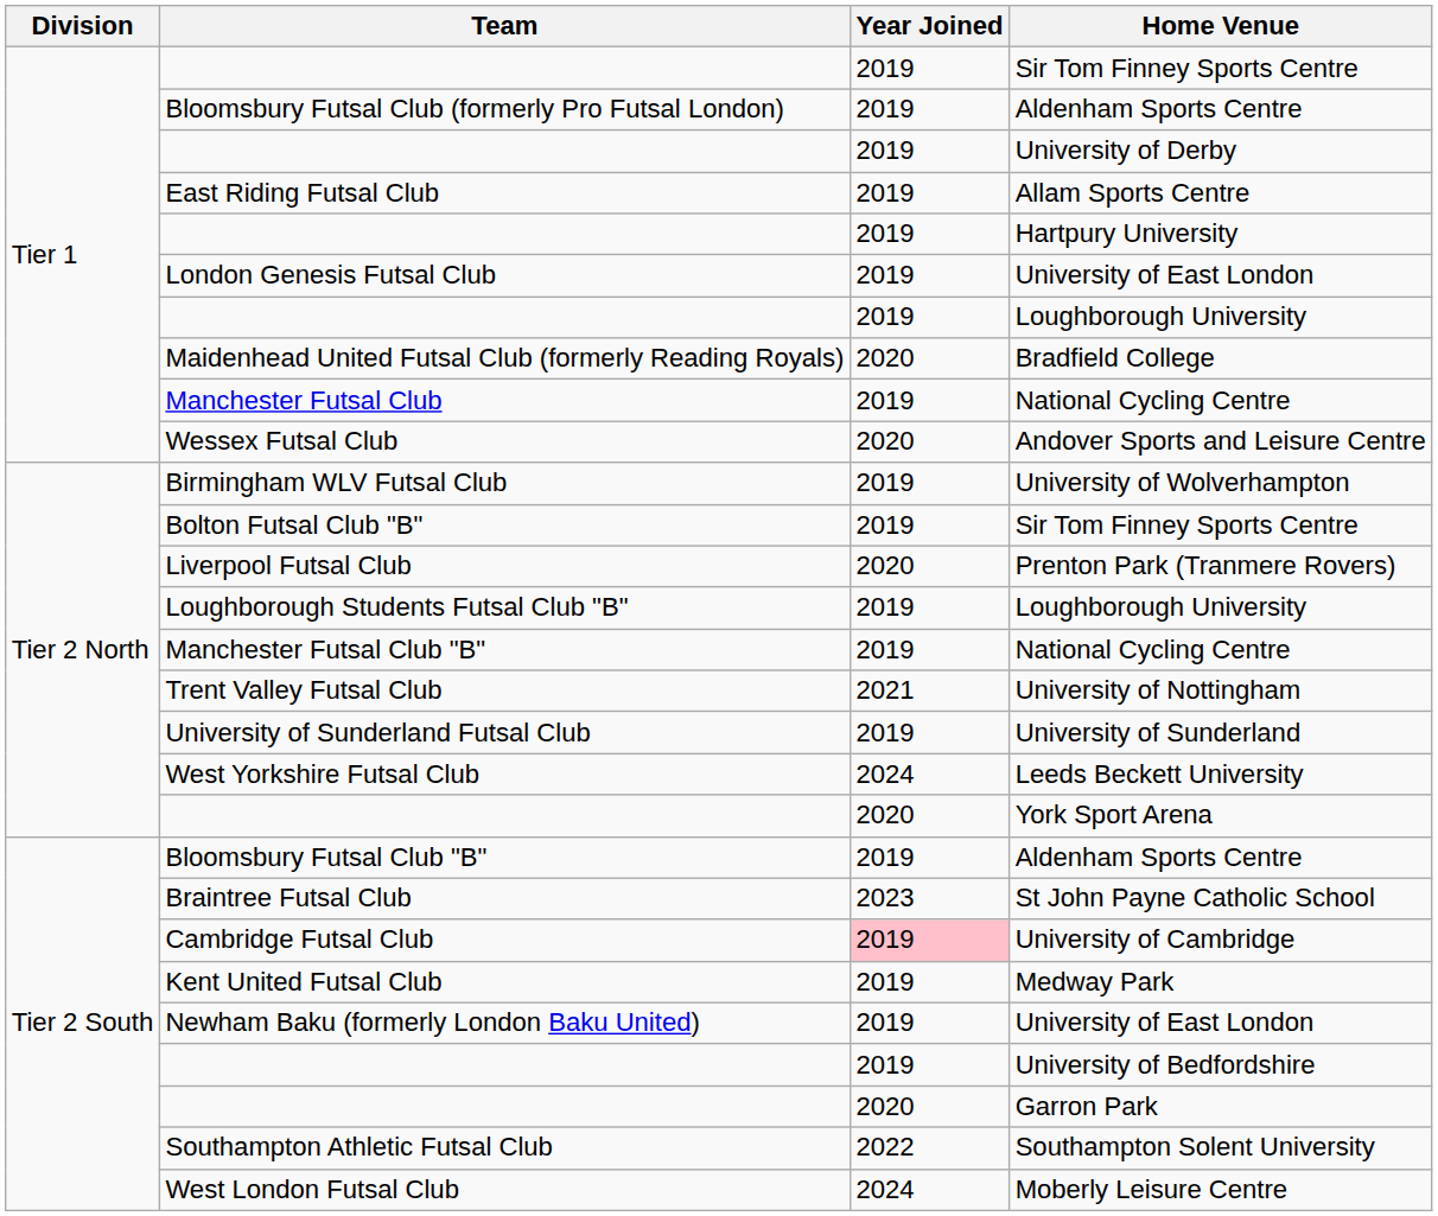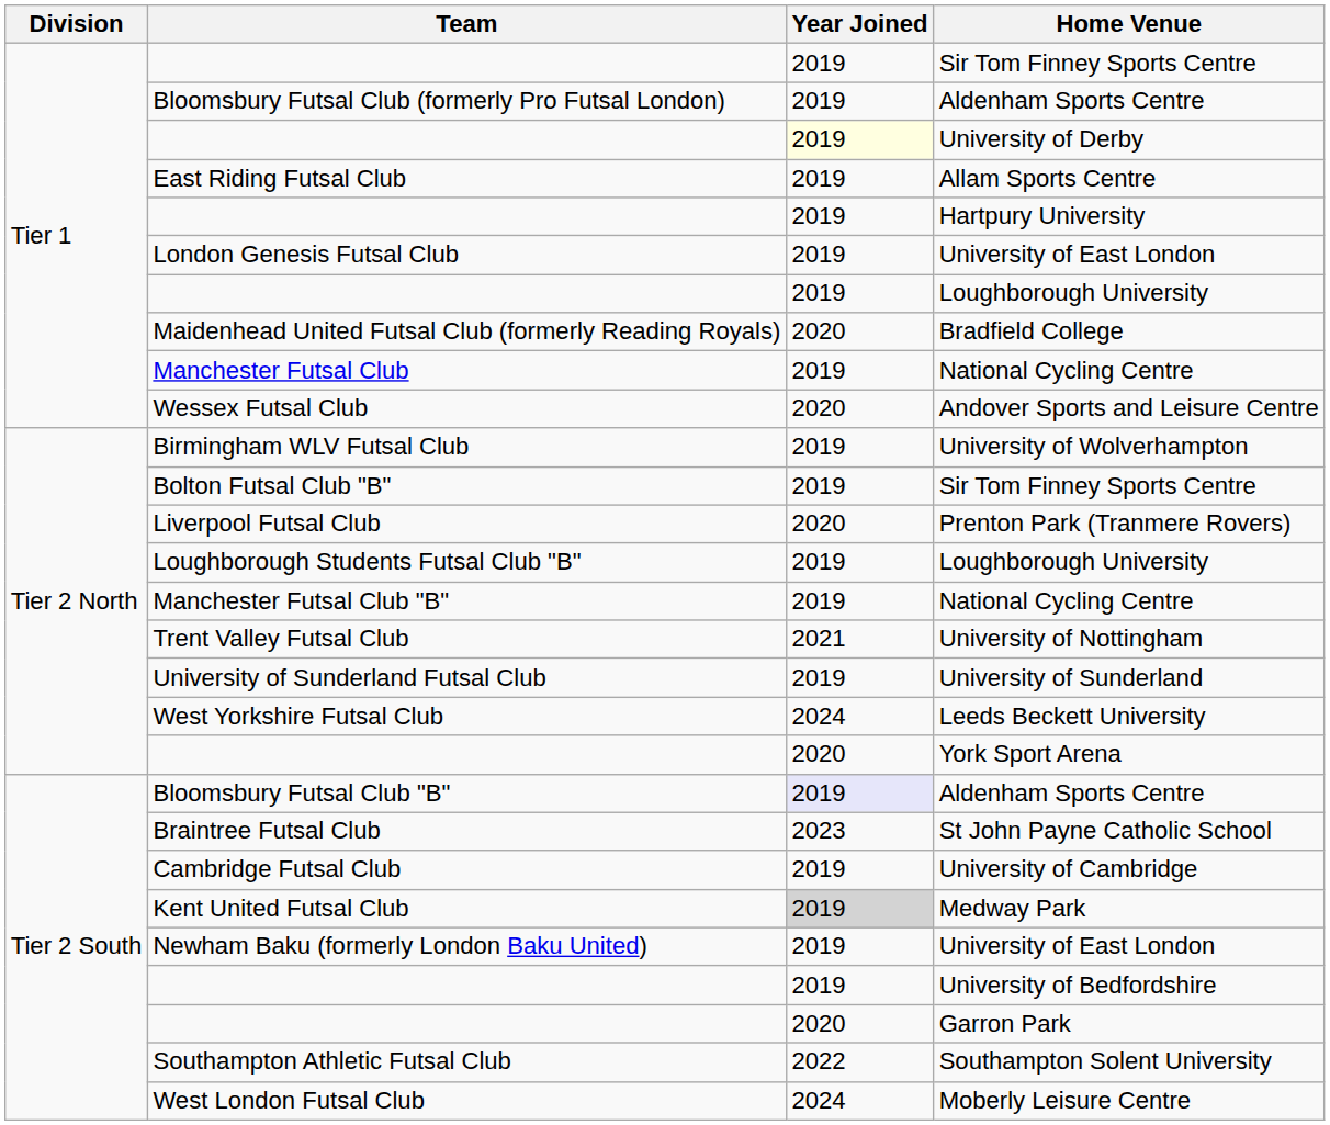University of Derby | Year Joined: no background -> lightyellow background
Bloomsbury Futsal Club "B" / Aldenham Sports Centre | Year Joined: no background -> lavender background
University of Cambridge | Year Joined: pink background -> no background
Medway Park | Year Joined: no background -> lightgrey background
